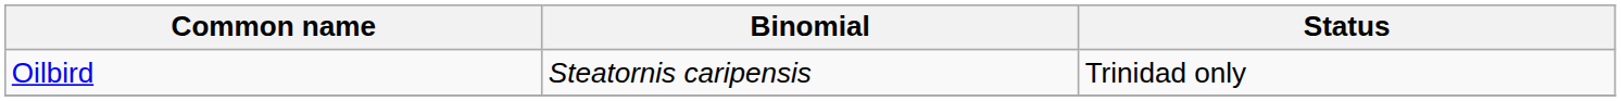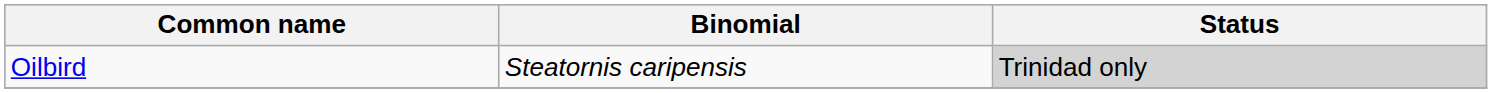Oilbird | Status: no background -> lightgrey background
